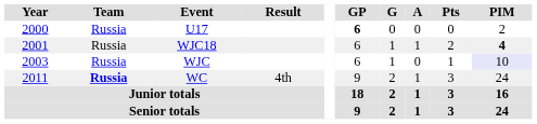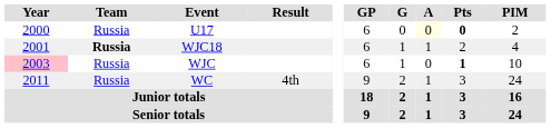U17 | GP: bold -> normal
U17 | A: no background -> lightyellow background
U17 | Pts: normal -> bold
WJC18 | Team: normal -> bold
WJC18 | PIM: bold -> normal
WJC | Year: no background -> pink background
WJC | Pts: normal -> bold
WJC | PIM: lavender background -> no background
WC | Team: bold -> normal
